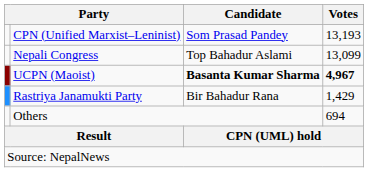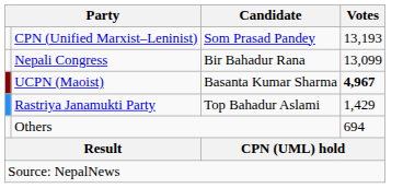Nepali Congress | Candidate: Top Bahadur Aslami -> Bir Bahadur Rana
UCPN (Maoist) | Candidate: bold -> normal
Rastriya Janamukti Party | Candidate: Bir Bahadur Rana -> Top Bahadur Aslami
